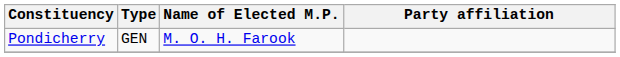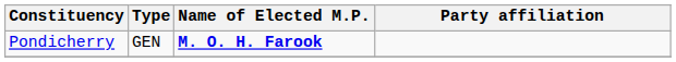Pondicherry | Name of Elected M.P.: normal -> bold
